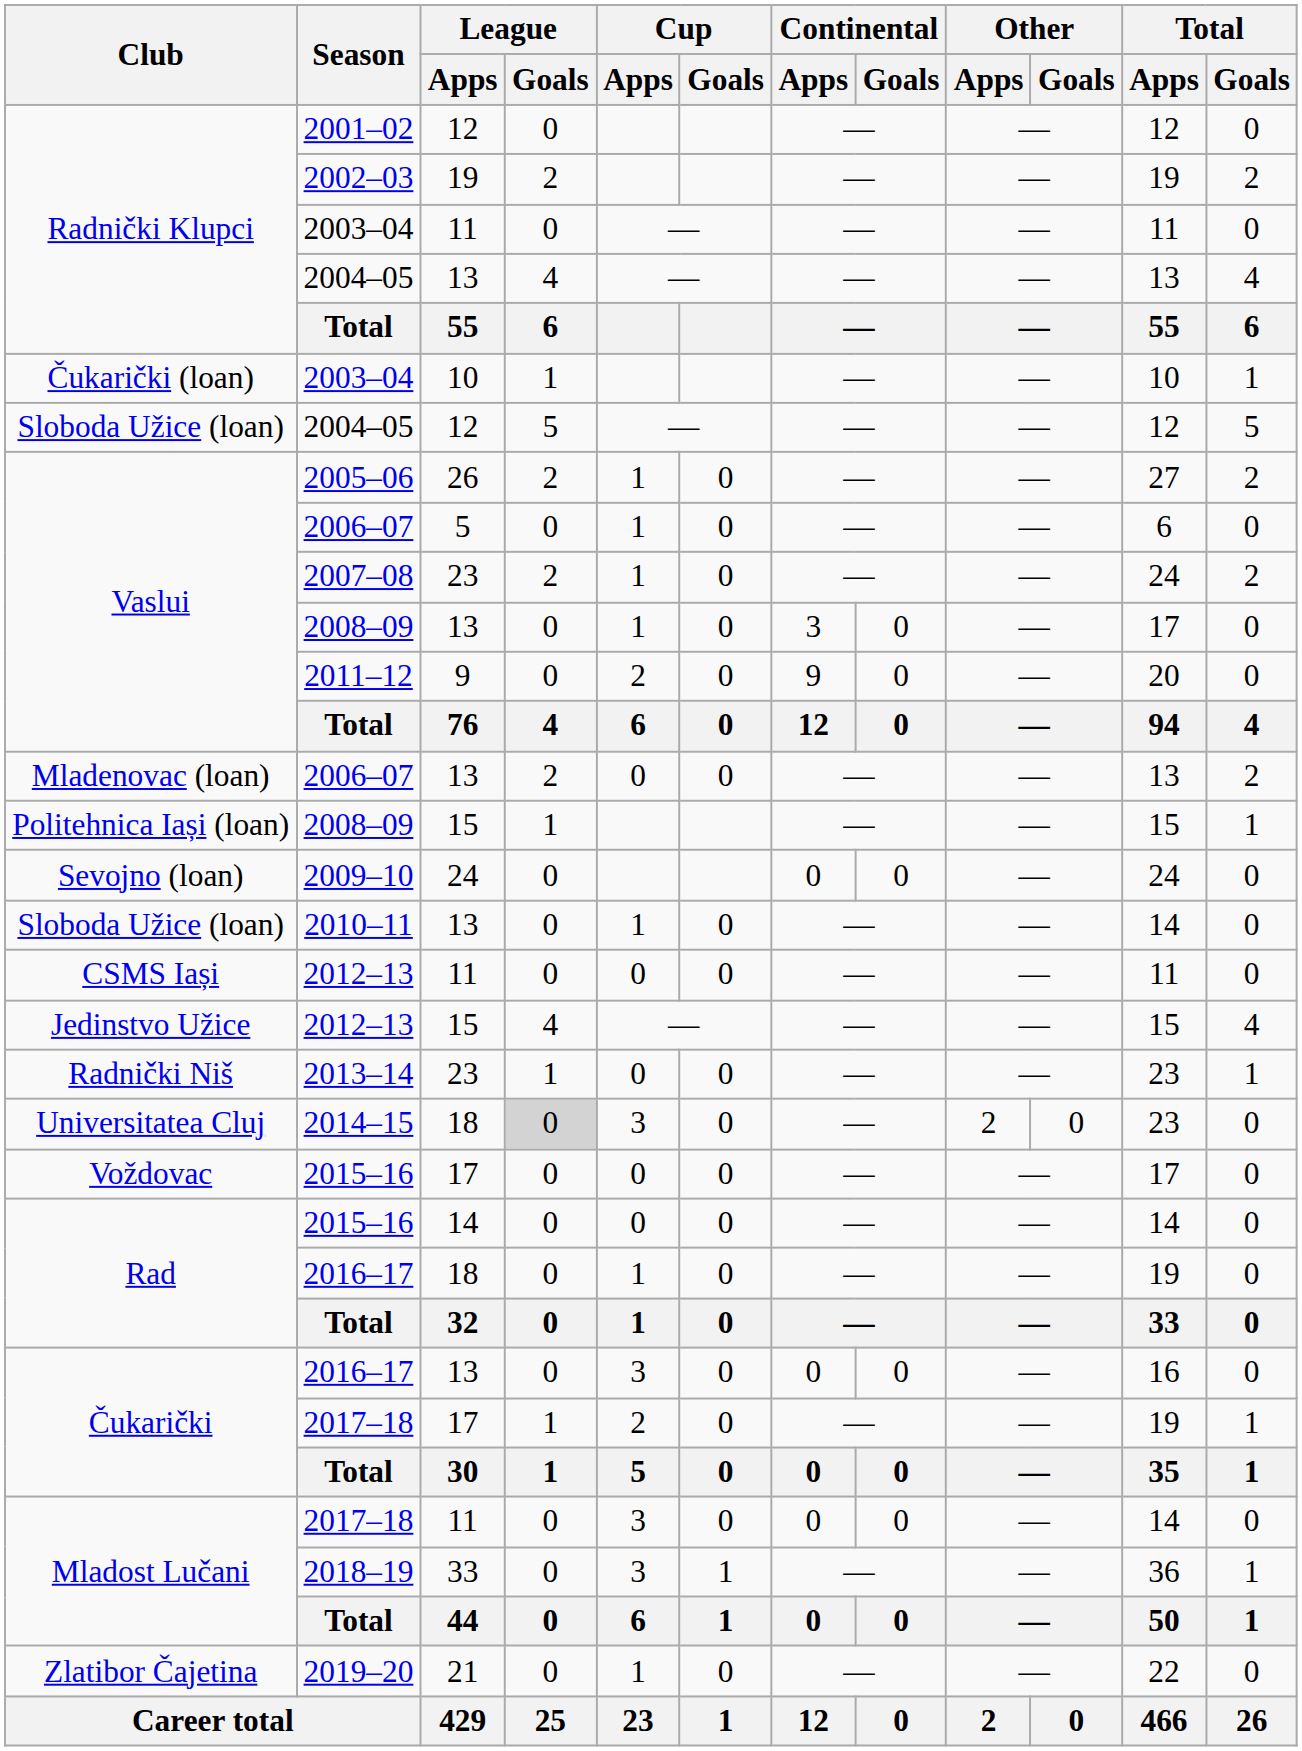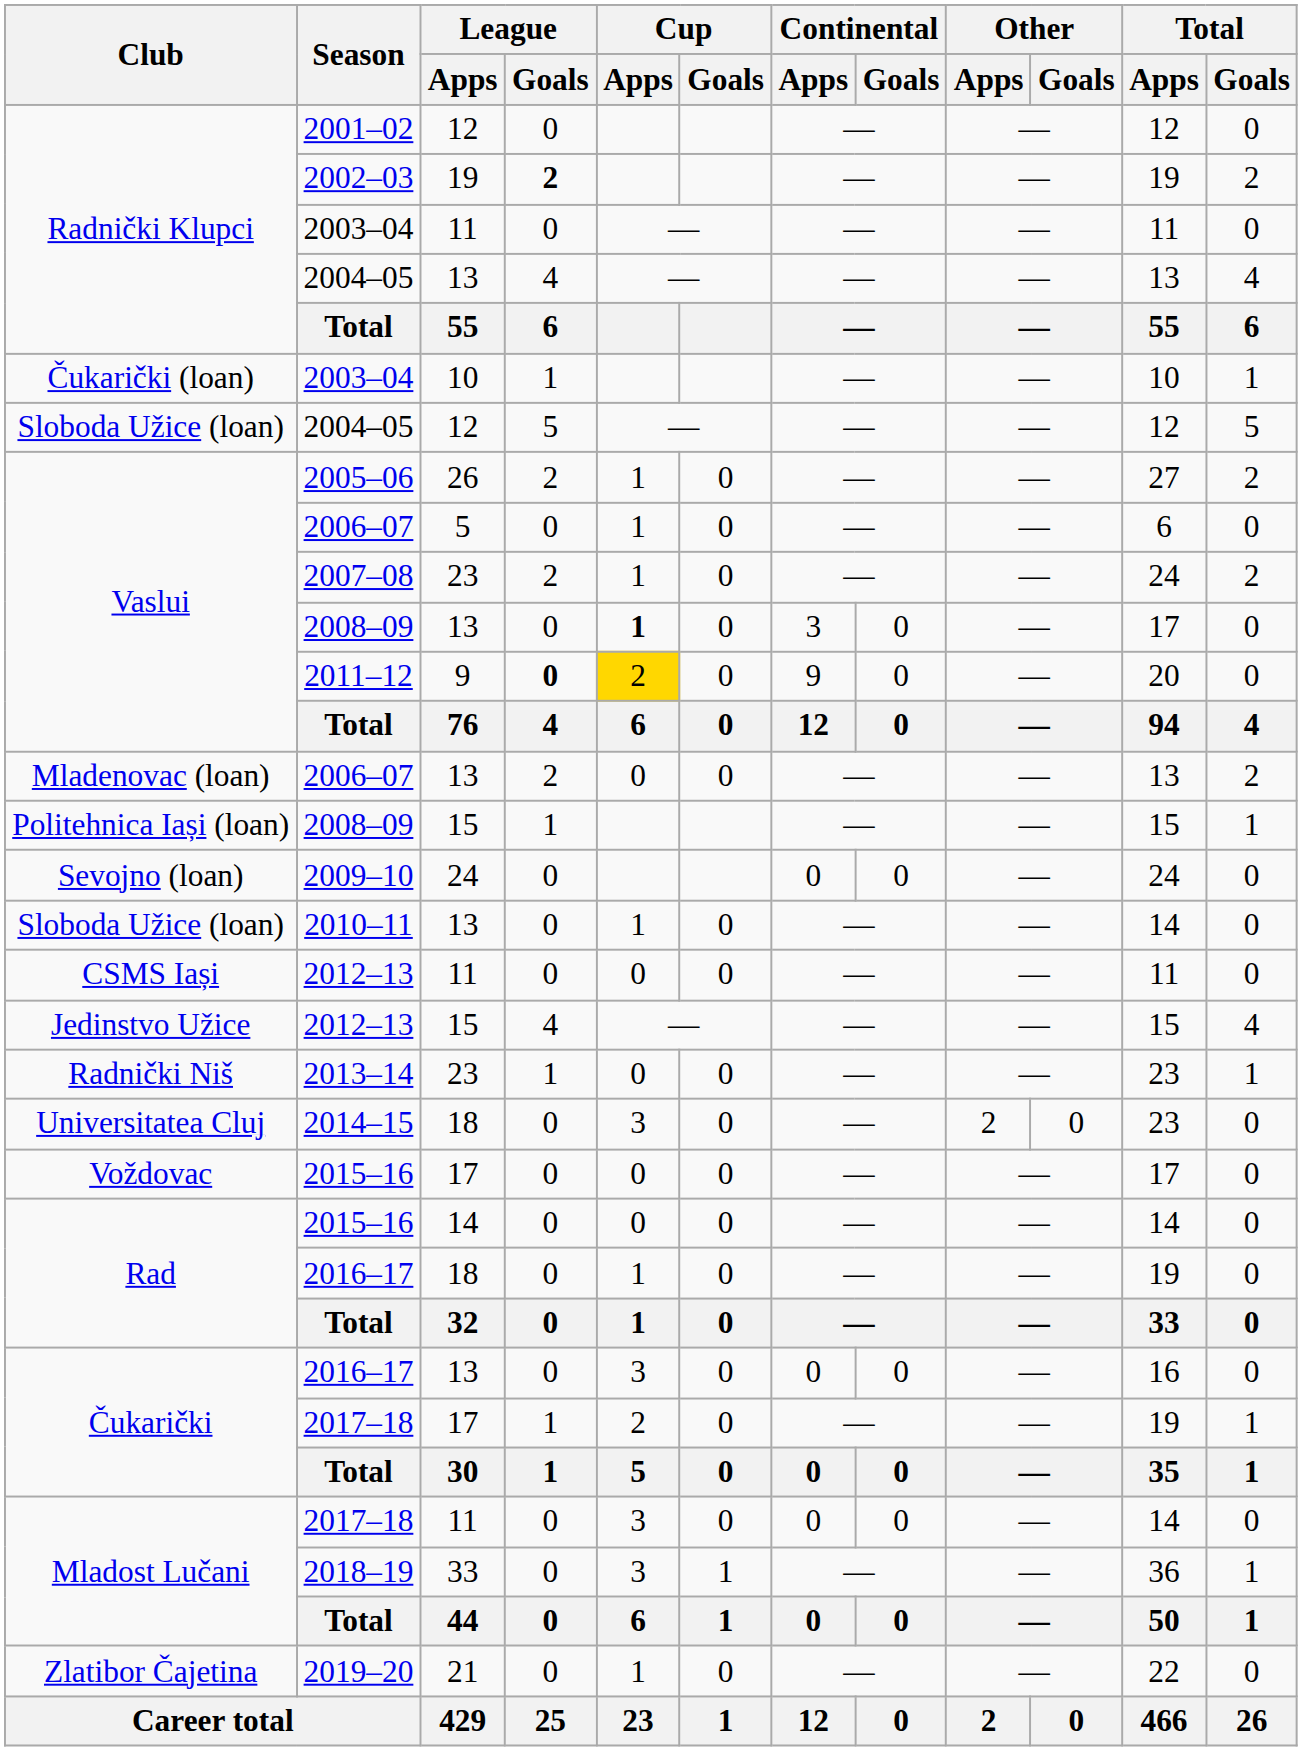2002–03 | League / Goals: normal -> bold
Vaslui / 2008–09 | Cup / Apps: normal -> bold
2011–12 | League / Goals: normal -> bold
2011–12 | Cup / Apps: no background -> gold background
2014–15 | League / Goals: lightgrey background -> no background
